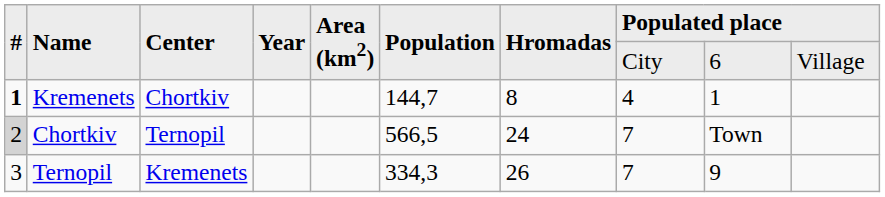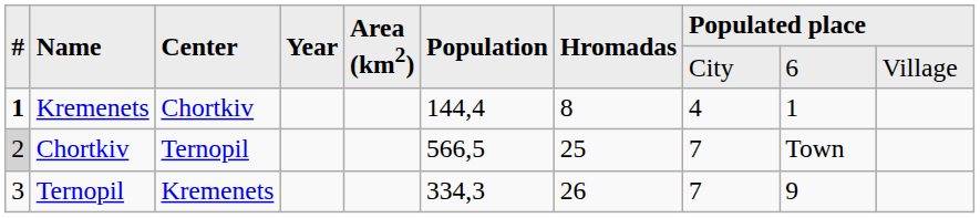row 3 | Population: 144,7 -> 144,4
row 4 | Hromadas: 24 -> 25
